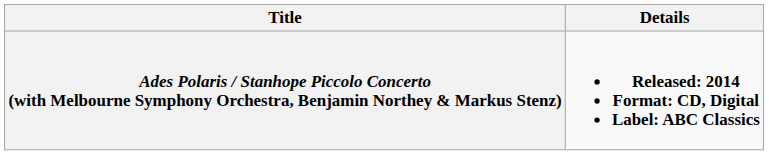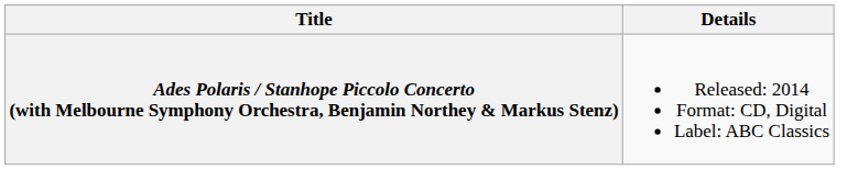row 2 | Details: bold -> normal
